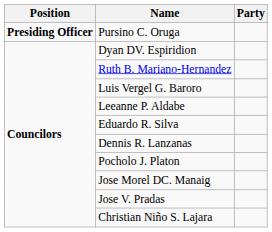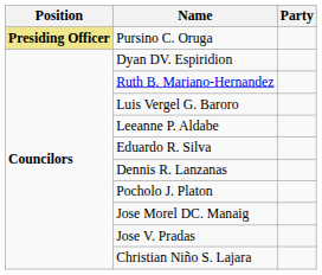Pursino C. Oruga | Position: no background -> khaki background
